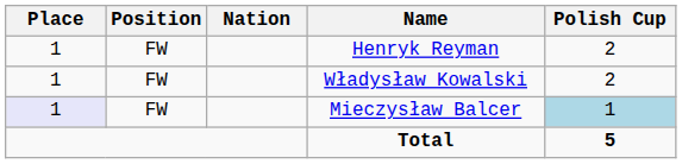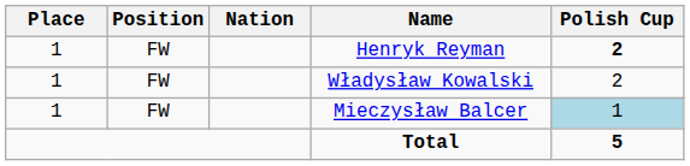Henryk Reyman | Polish Cup: normal -> bold
Mieczysław Balcer | Place: lavender background -> no background
